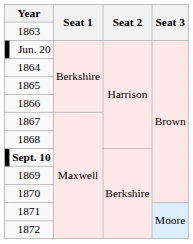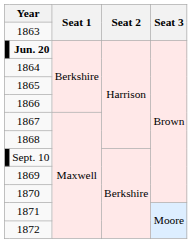Jun. 20 | column 2: normal -> bold
Sept. 10 | column 2: bold -> normal
